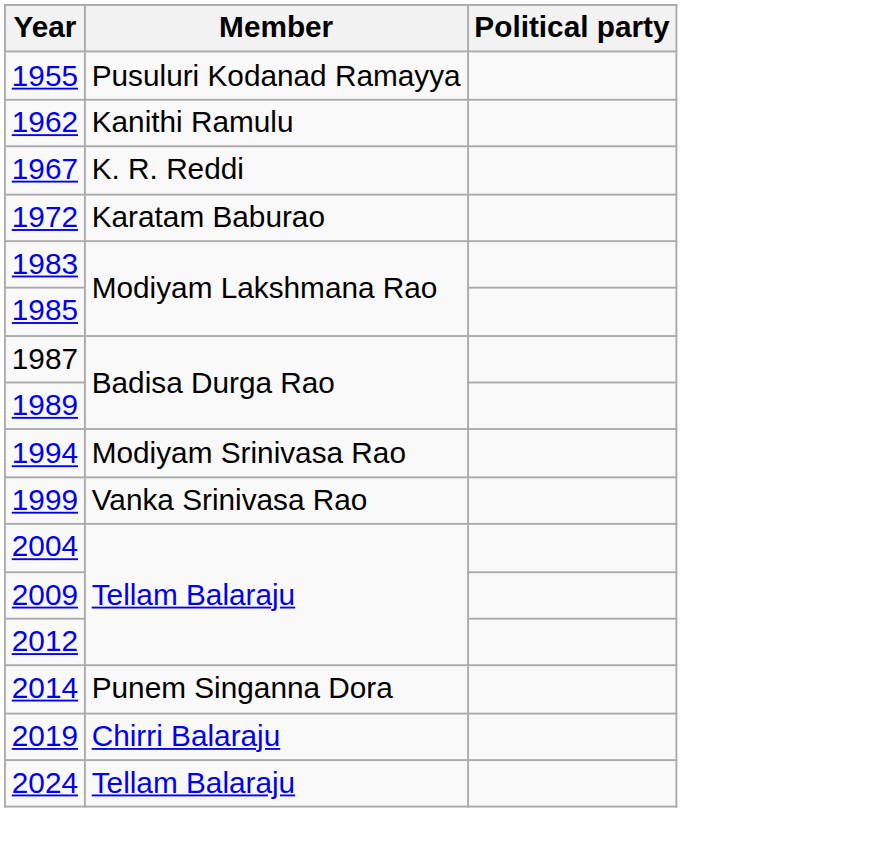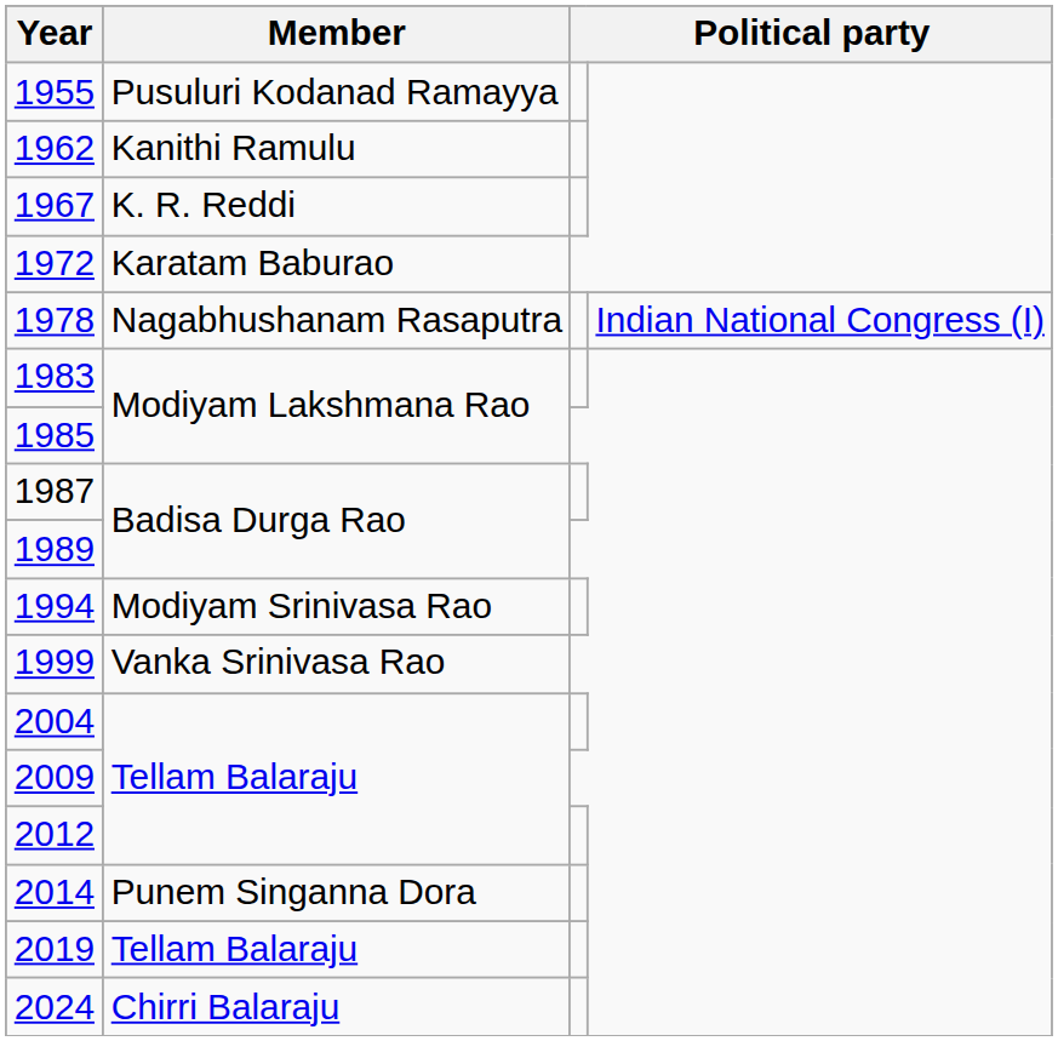+ row: 1978 | Nagabhushanam Rasaputra | Indian National Congress (I)
2019 | Member: Chirri Balaraju -> Tellam Balaraju
2024 | Member: Tellam Balaraju -> Chirri Balaraju
